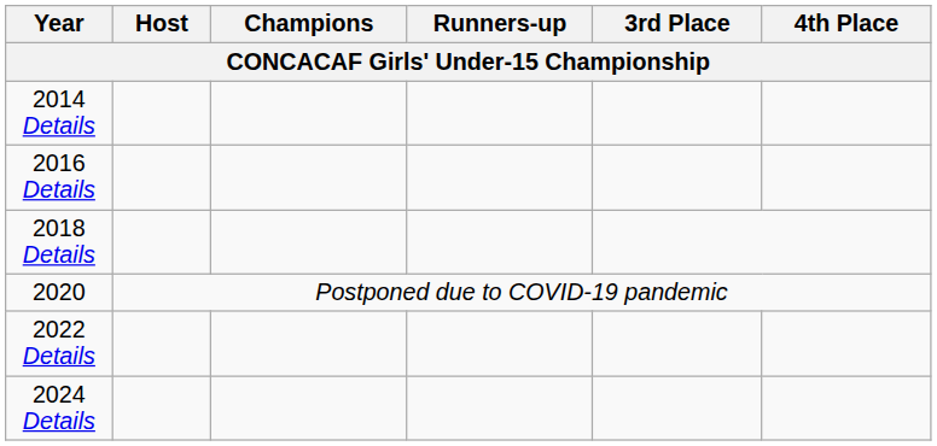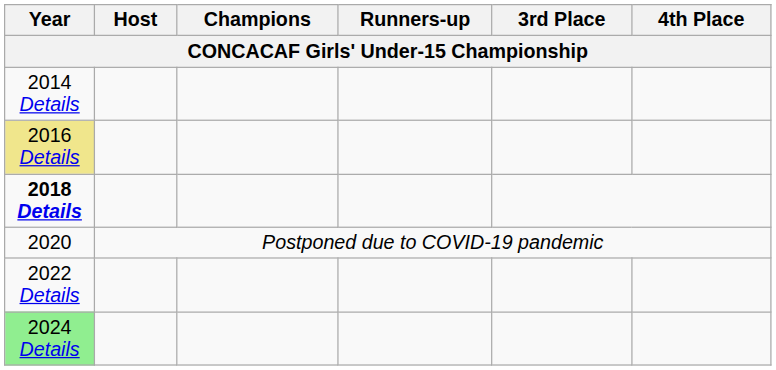2016 Details | Year: no background -> khaki background
2018 Details | Year: normal -> bold
2024 Details | Year: no background -> lightgreen background
